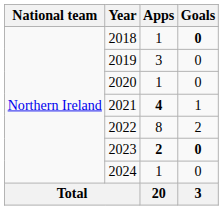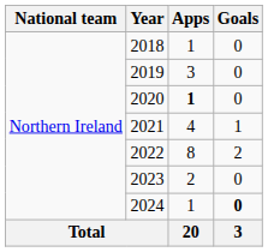2018 | Goals: bold -> normal
2020 | Apps: normal -> bold
2021 | Apps: bold -> normal
2023 | Apps: bold -> normal
2023 | Goals: bold -> normal
2024 | Goals: normal -> bold
